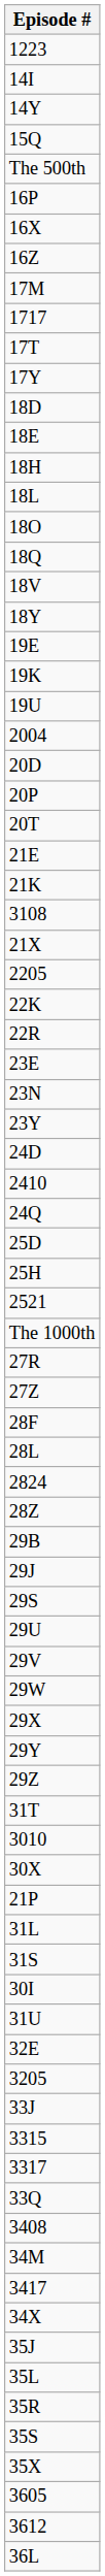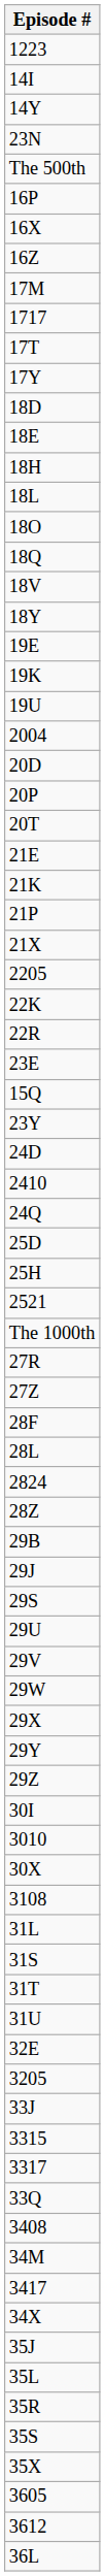row 5 | column 1: 15Q -> 23N
row 31 | column 1: 3108 -> 21P
row 37 | column 1: 23N -> 15Q
row 61 | column 1: 31T -> 30I
row 64 | column 1: 21P -> 3108
row 67 | column 1: 30I -> 31T
